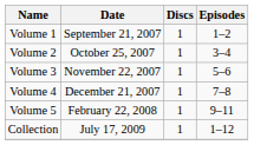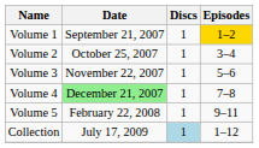Volume 1 | Episodes: no background -> gold background
Volume 4 | Date: no background -> lightgreen background
Collection | Discs: no background -> lightblue background
